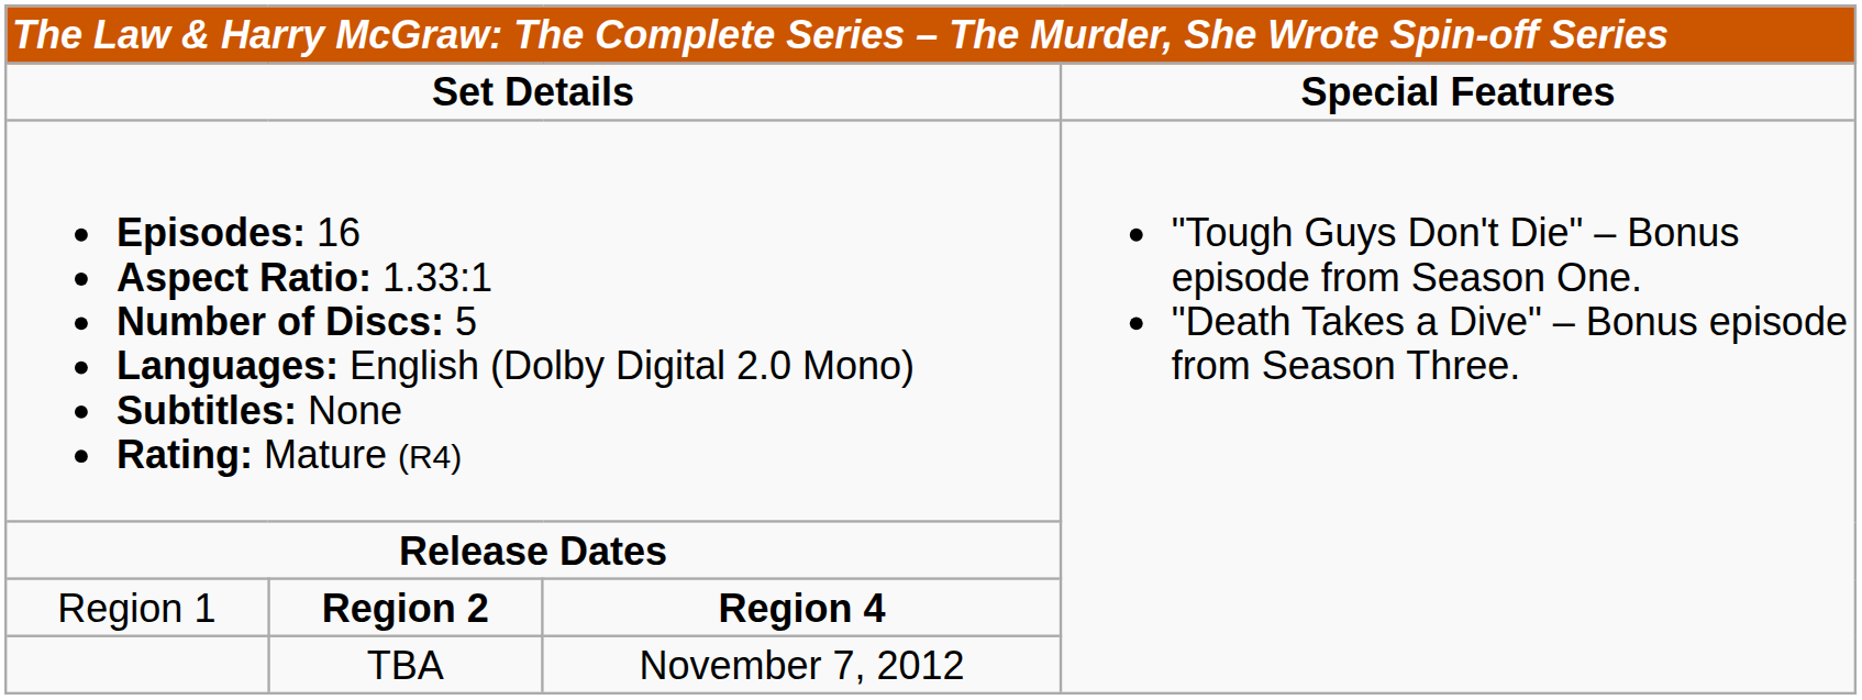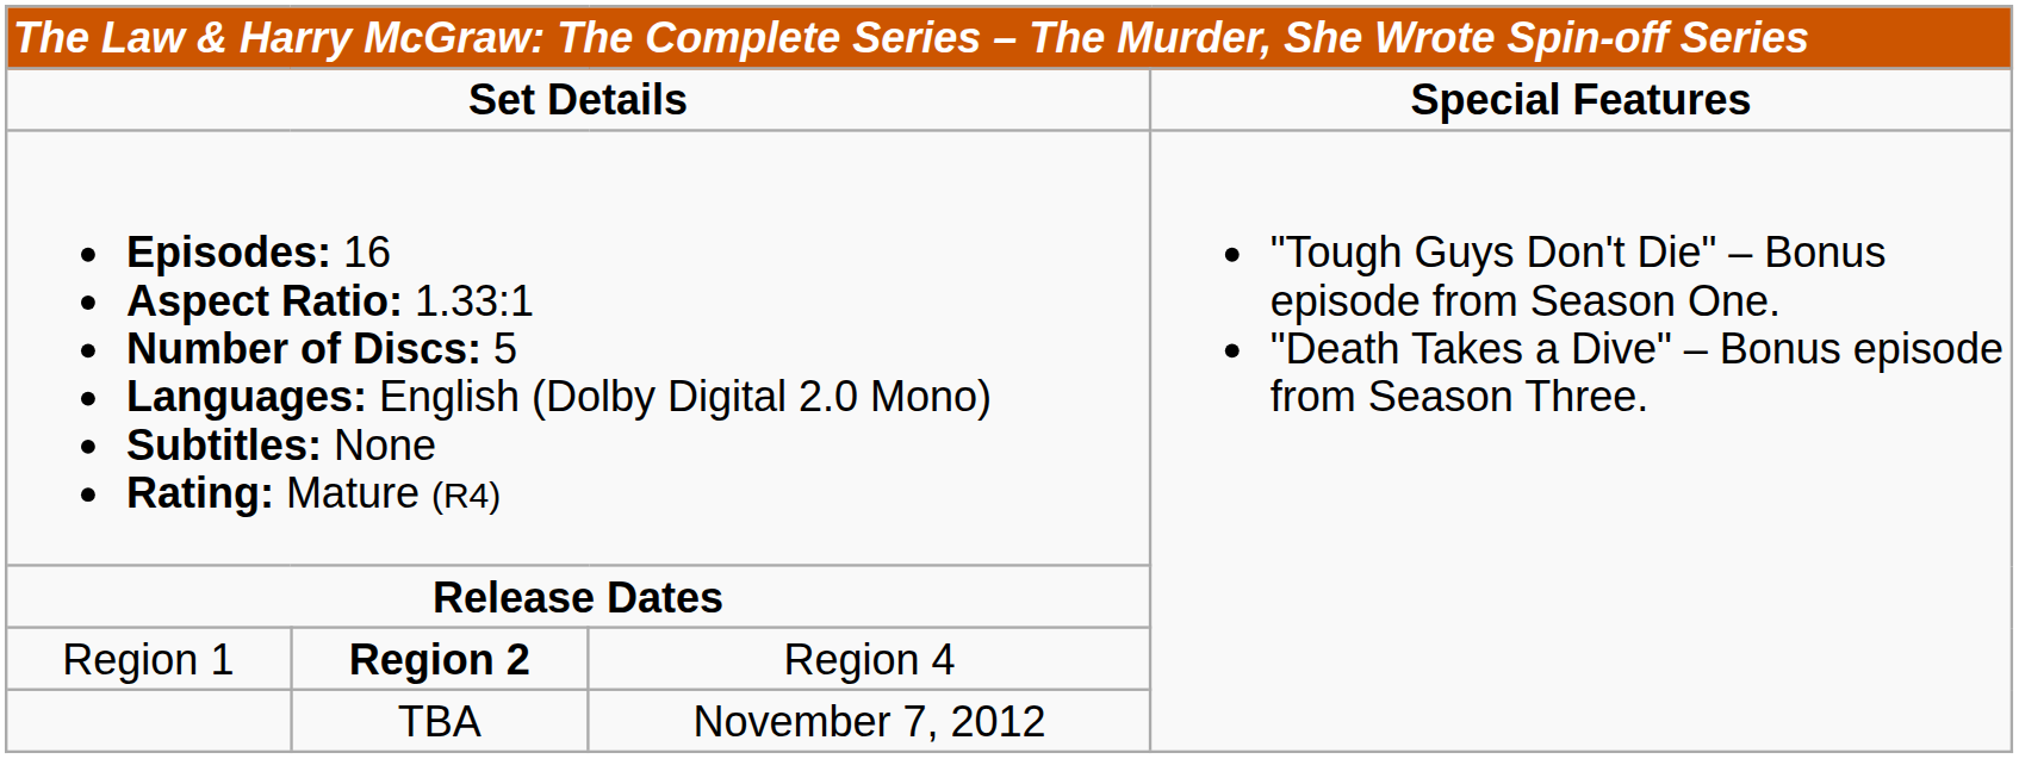Region 1 | column 3: bold -> normal
